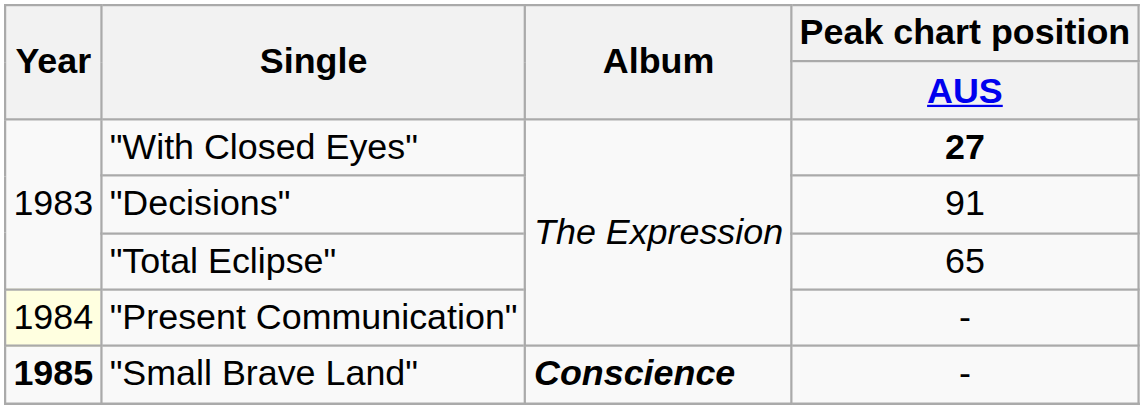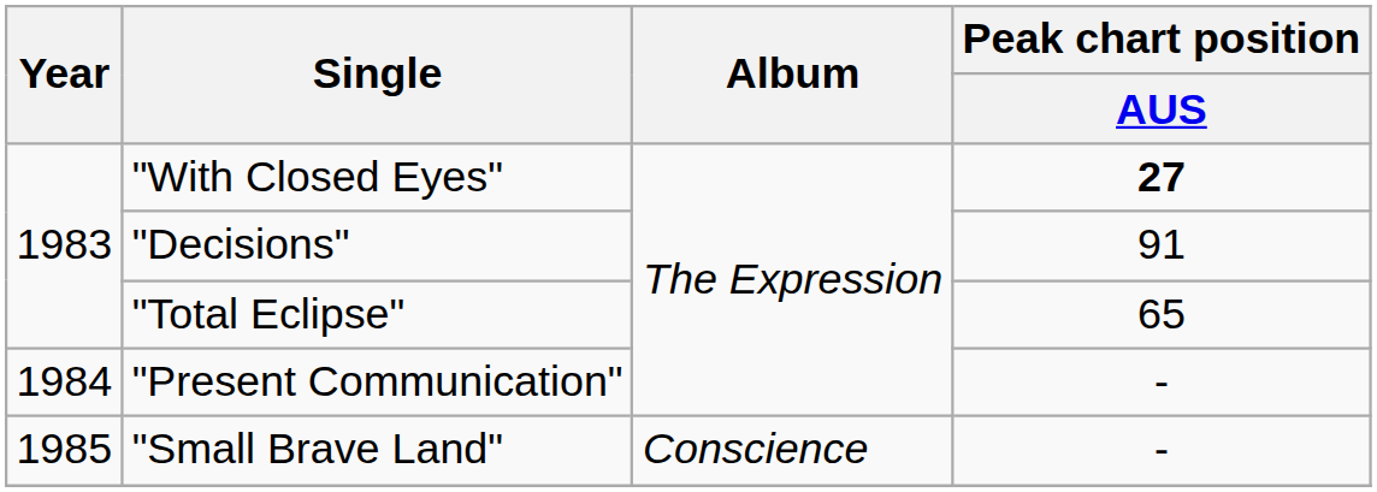"Present Communication" | Year: lightyellow background -> no background
"Small Brave Land" | Year: bold -> normal
"Small Brave Land" | Album: bold -> normal
